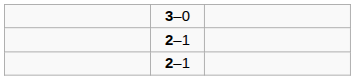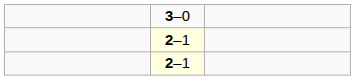row 2 | column 2: no background -> lightyellow background
row 3 | column 2: no background -> lightyellow background
